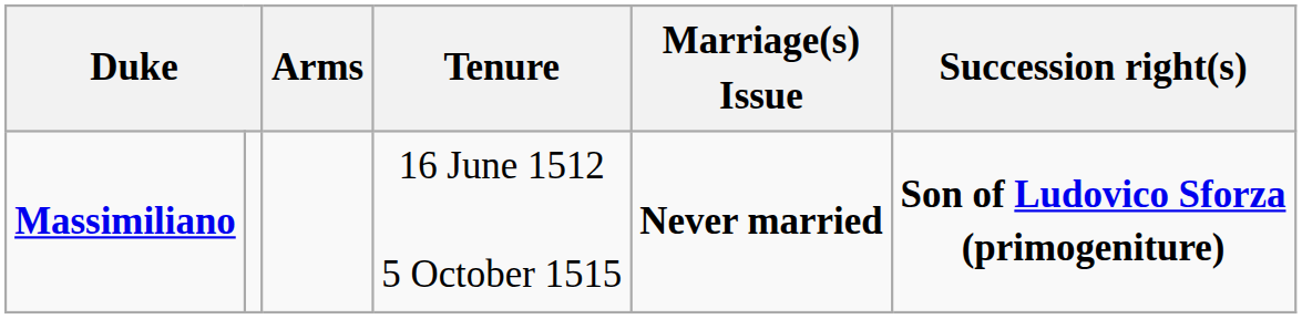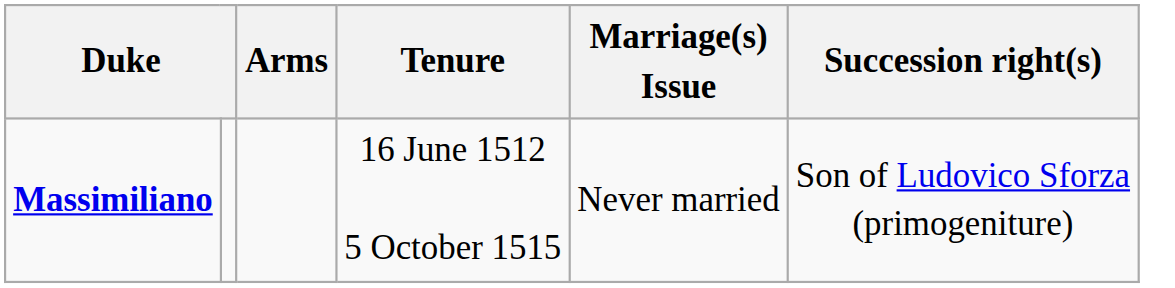Massimiliano | Marriage(s) Issue: bold -> normal
Massimiliano | Succession right(s): bold -> normal
